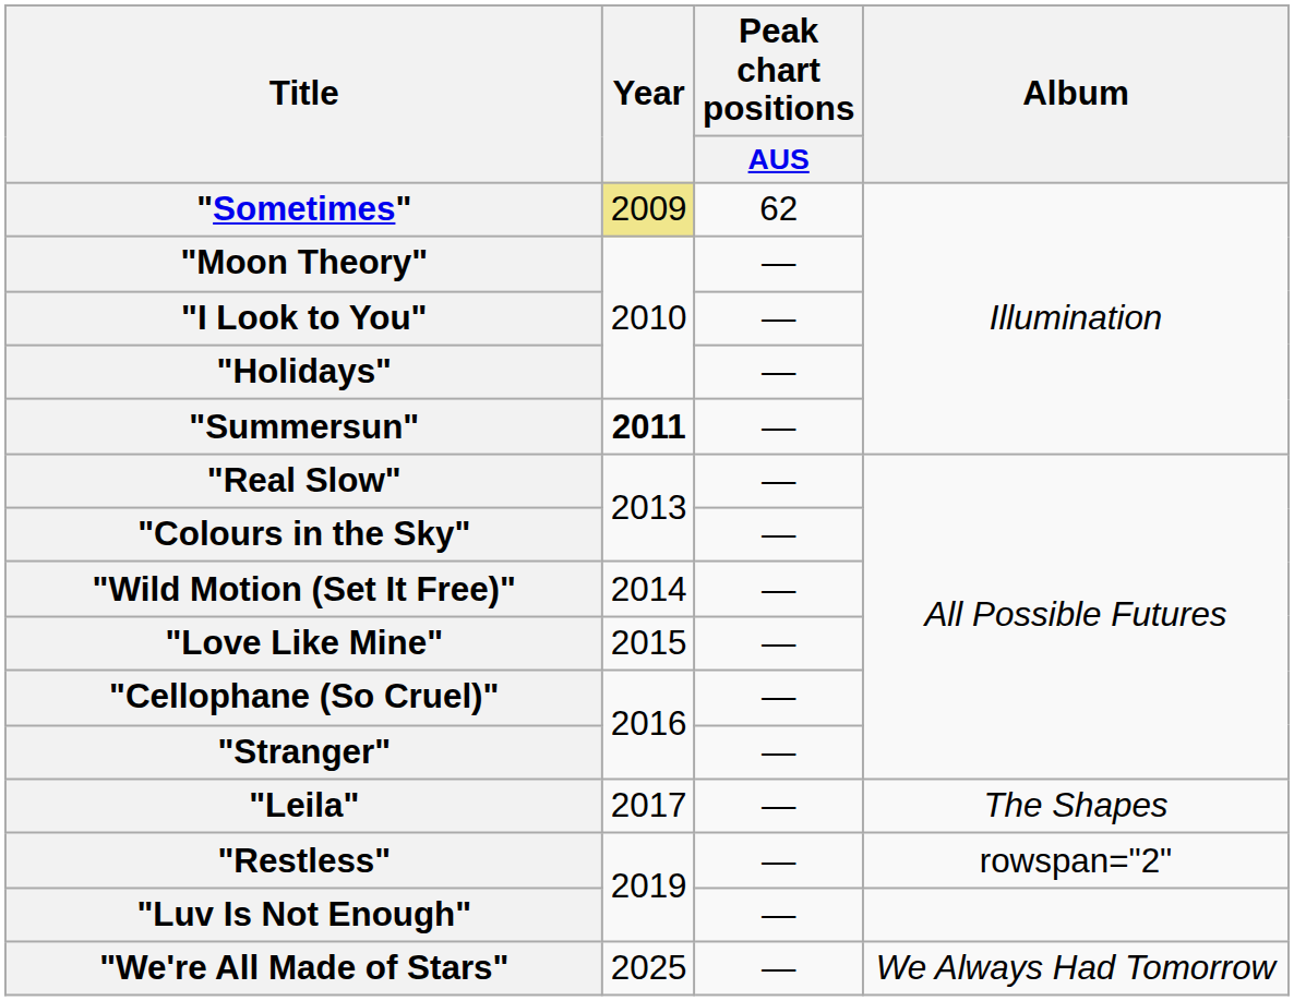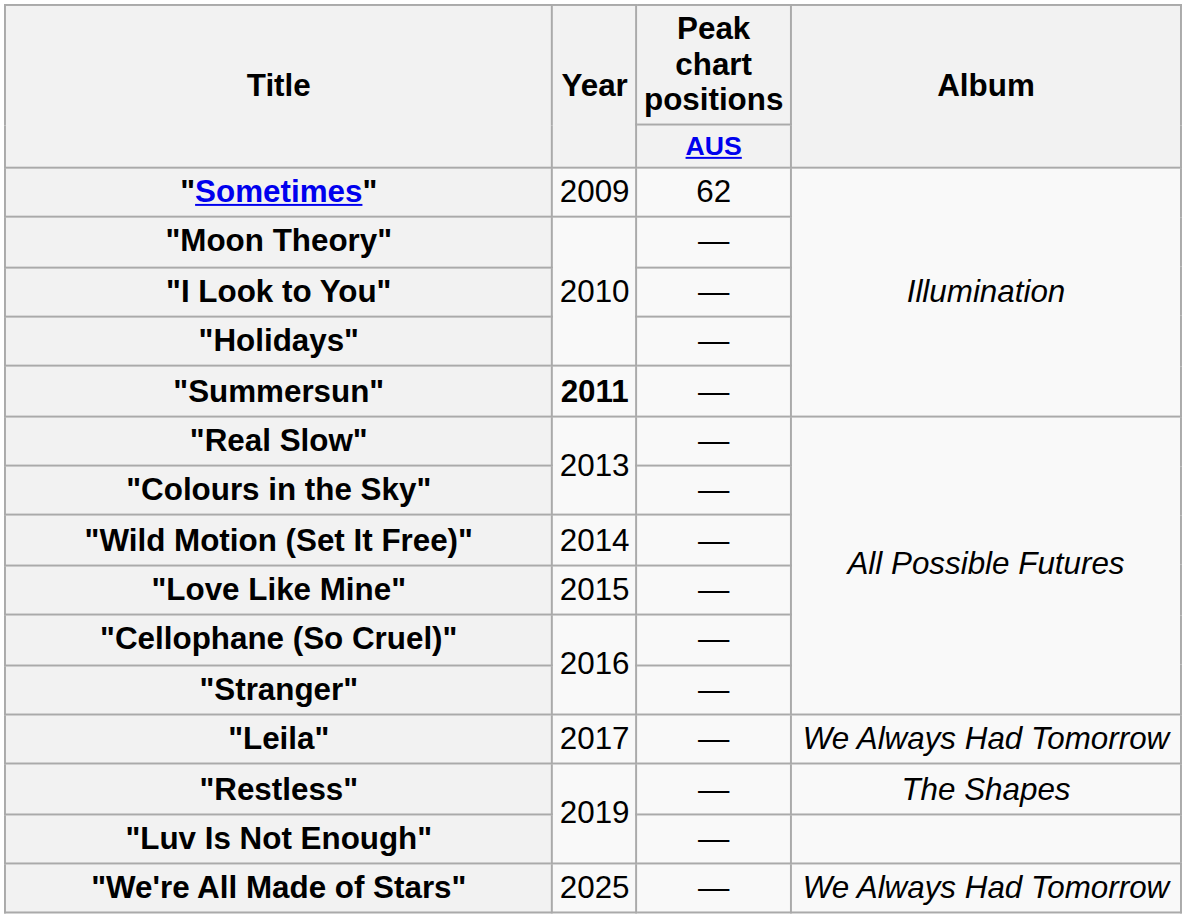"Sometimes" | Year: khaki background -> no background
"Leila" | Album: The Shapes -> We Always Had Tomorrow
"Restless" | Album: rowspan="2" -> The Shapes
